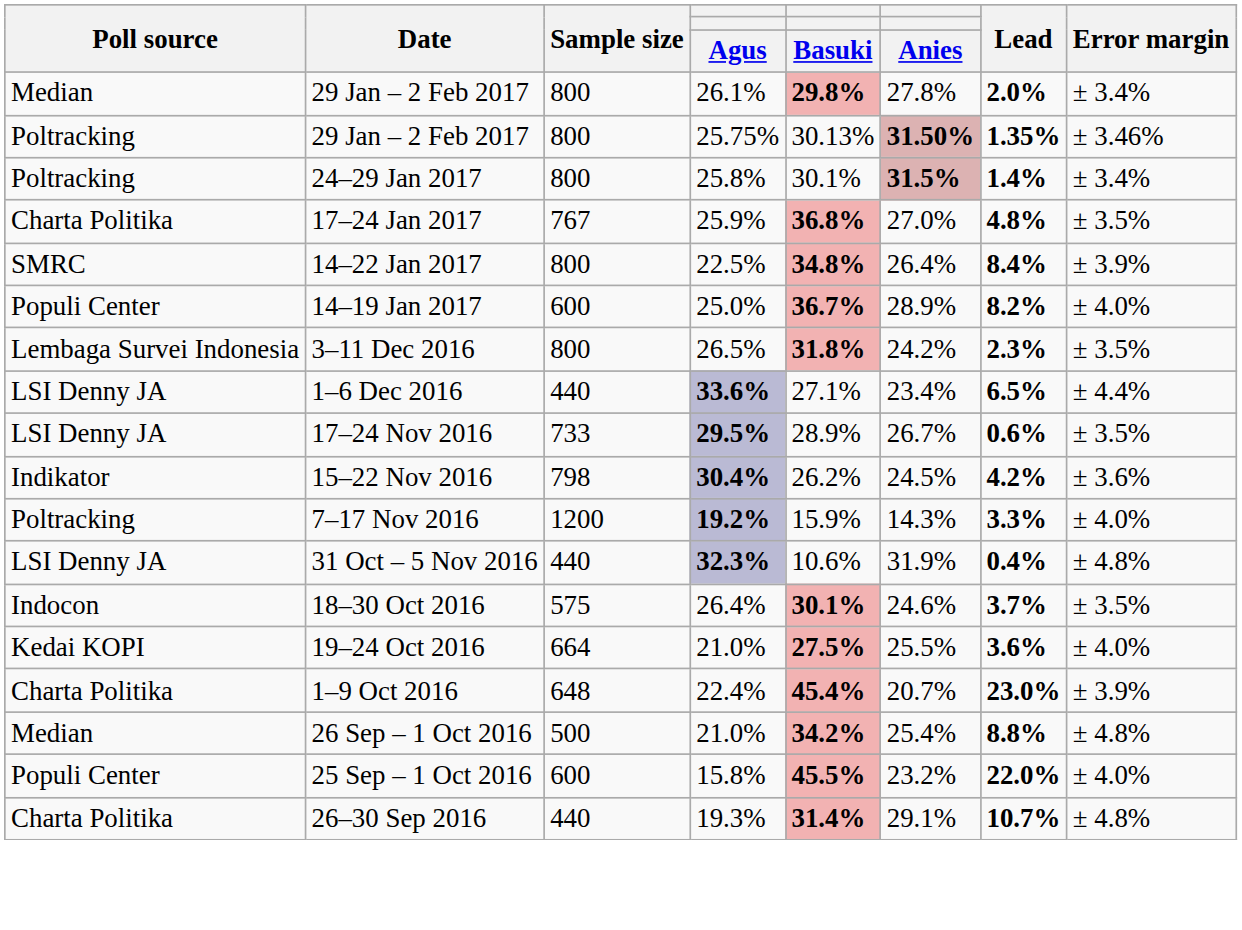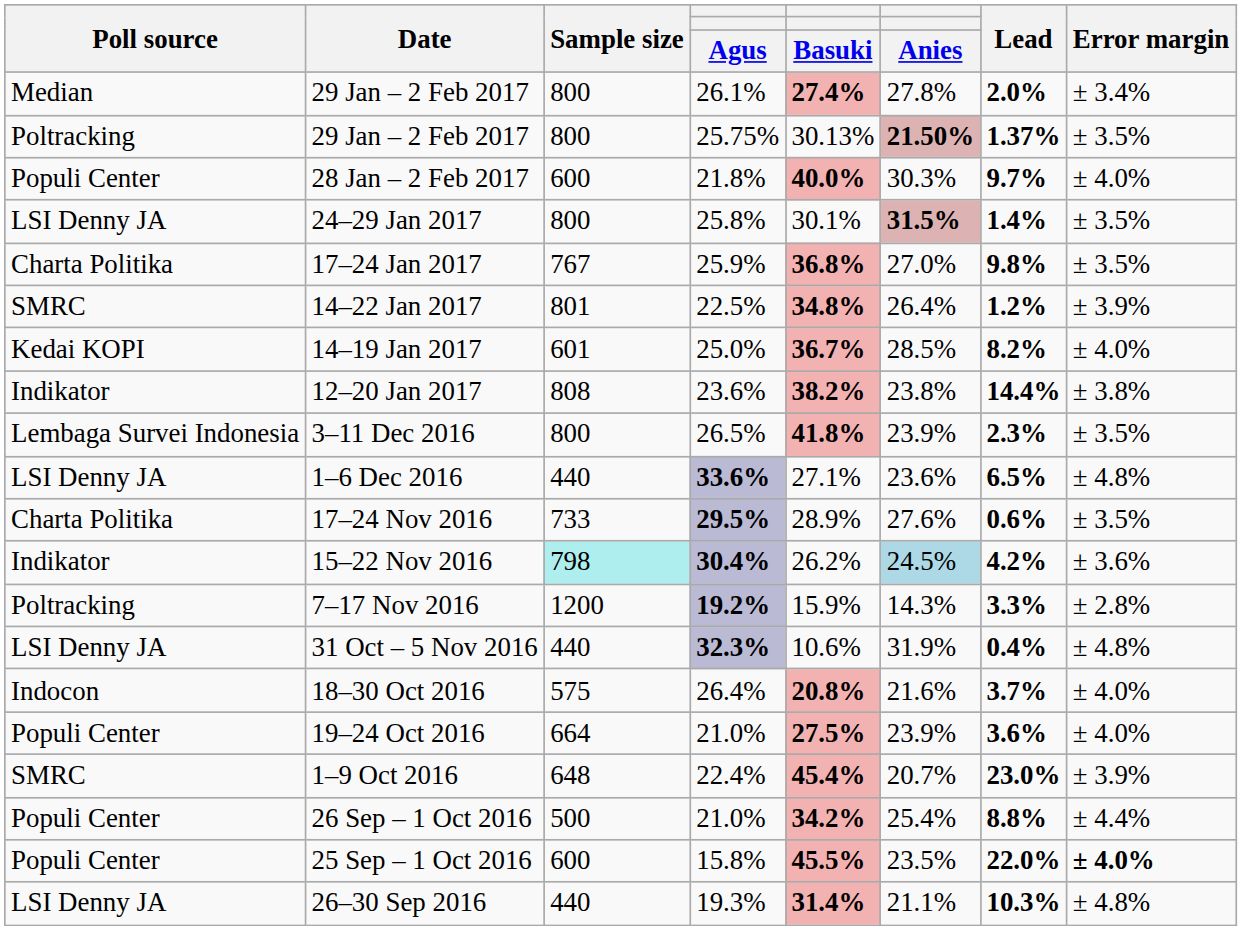29 Jan – 2 Feb 2017 / 26.1% | Basuki: 29.8% -> 27.4%
29 Jan – 2 Feb 2017 / 25.75% | Anies: 31.50% -> 21.50%
29 Jan – 2 Feb 2017 / 25.75% | Lead: 1.35% -> 1.37%
29 Jan – 2 Feb 2017 / 25.75% | Error margin: ± 3.46% -> ± 3.5%
+ row: Populi Center | 28 Jan – 2 Feb 2017 | 600 | 21.8% | 40.0% | 30.3% | 9.7% | ± 4.0%
24–29 Jan 2017 | Poll source: Poltracking -> LSI Denny JA
24–29 Jan 2017 | Error margin: ± 3.4% -> ± 3.5%
17–24 Jan 2017 | Lead: 4.8% -> 9.8%
14–22 Jan 2017 | Sample size: 800 -> 801
14–22 Jan 2017 | Lead: 8.4% -> 1.2%
14–19 Jan 2017 | Poll source: Populi Center -> Kedai KOPI
14–19 Jan 2017 | Sample size: 600 -> 601
14–19 Jan 2017 | Anies: 28.9% -> 28.5%
+ row: Indikator | 12–20 Jan 2017 | 808 | 23.6% | 38.2% | 23.8% | 14.4% | ± 3.8%
3–11 Dec 2016 | Basuki: 31.8% -> 41.8%
3–11 Dec 2016 | Anies: 24.2% -> 23.9%
1–6 Dec 2016 | Anies: 23.4% -> 23.6%
1–6 Dec 2016 | Error margin: ± 4.4% -> ± 4.8%
17–24 Nov 2016 | Poll source: LSI Denny JA -> Charta Politika
17–24 Nov 2016 | Anies: 26.7% -> 27.6%
15–22 Nov 2016 | Sample size: no background -> paleturquoise background
15–22 Nov 2016 | Anies: no background -> lightblue background
7–17 Nov 2016 | Error margin: ± 4.0% -> ± 2.8%
18–30 Oct 2016 | Basuki: 30.1% -> 20.8%
18–30 Oct 2016 | Anies: 24.6% -> 21.6%
18–30 Oct 2016 | Error margin: ± 3.5% -> ± 4.0%
19–24 Oct 2016 | Poll source: Kedai KOPI -> Populi Center
19–24 Oct 2016 | Anies: 25.5% -> 23.9%
1–9 Oct 2016 | Poll source: Charta Politika -> SMRC
26 Sep – 1 Oct 2016 | Poll source: Median -> Populi Center
26 Sep – 1 Oct 2016 | Error margin: ± 4.8% -> ± 4.4%
25 Sep – 1 Oct 2016 | Anies: 23.2% -> 23.5%
25 Sep – 1 Oct 2016 | Error margin: normal -> bold
26–30 Sep 2016 | Poll source: Charta Politika -> LSI Denny JA
26–30 Sep 2016 | Anies: 29.1% -> 21.1%
26–30 Sep 2016 | Lead: 10.7% -> 10.3%
